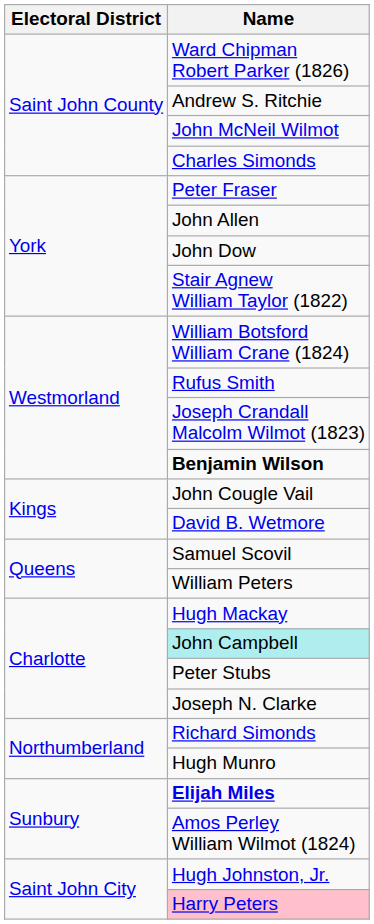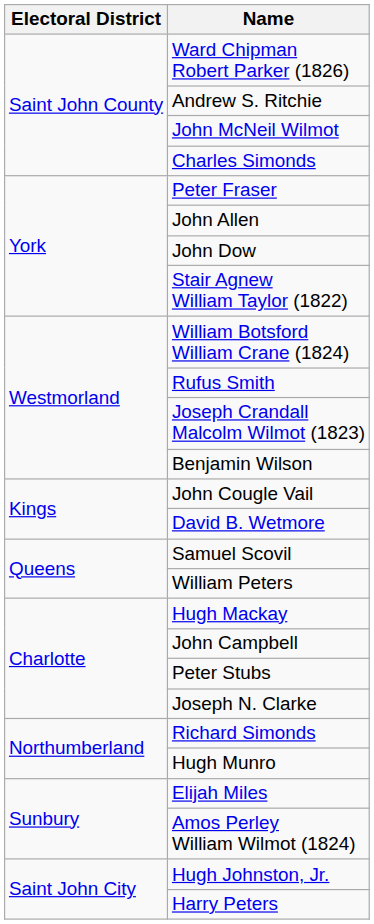Benjamin Wilson | Name: bold -> normal
John Campbell | Name: paleturquoise background -> no background
Elijah Miles | Name: bold -> normal
Harry Peters | Name: pink background -> no background
